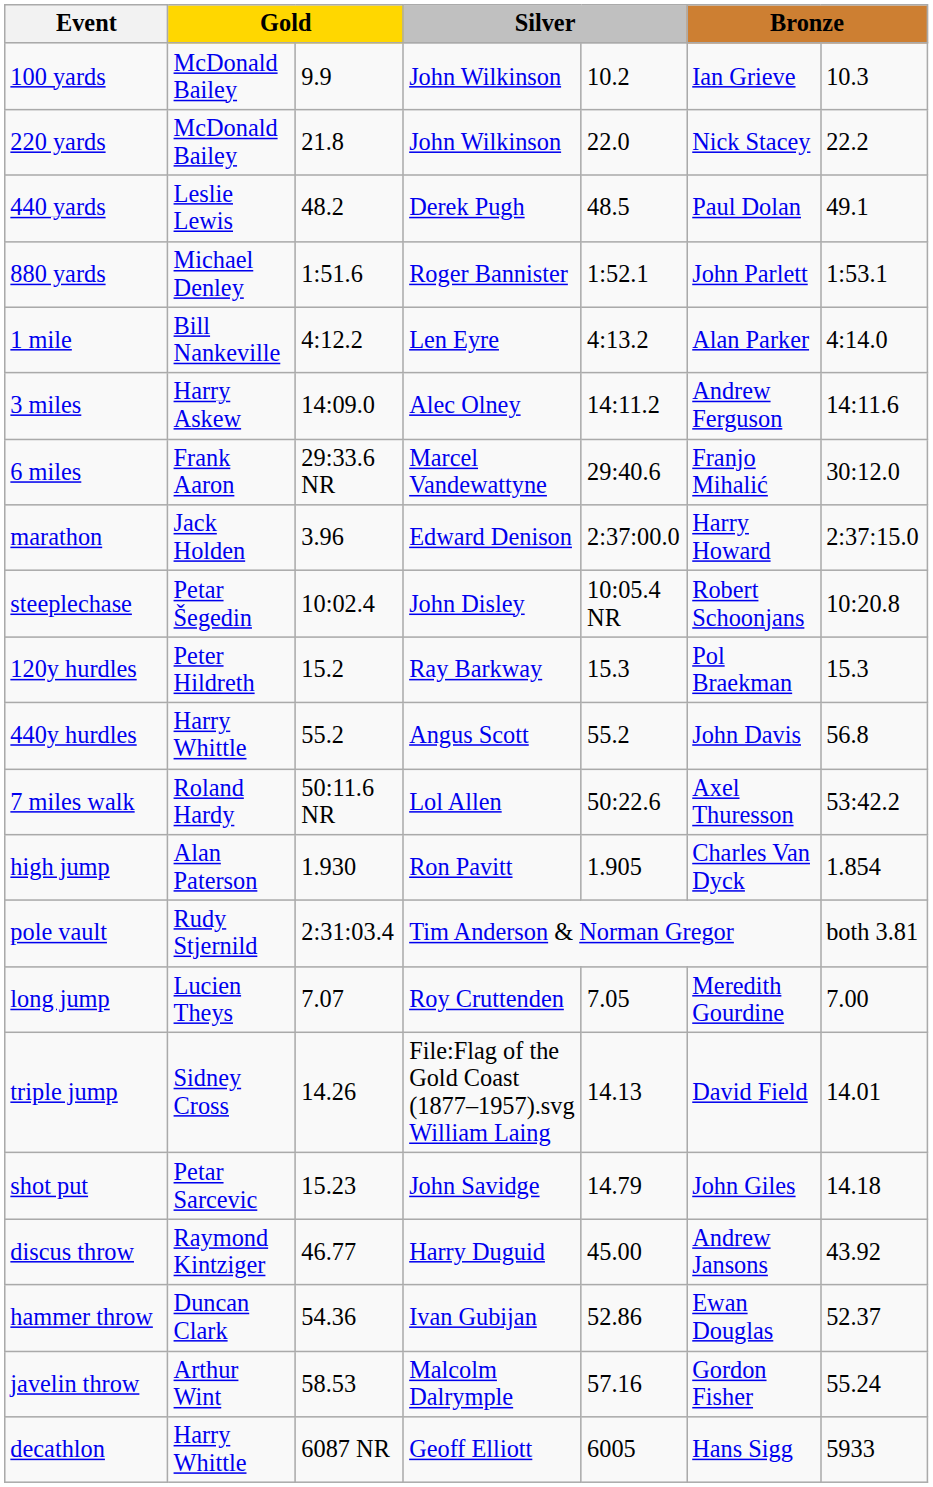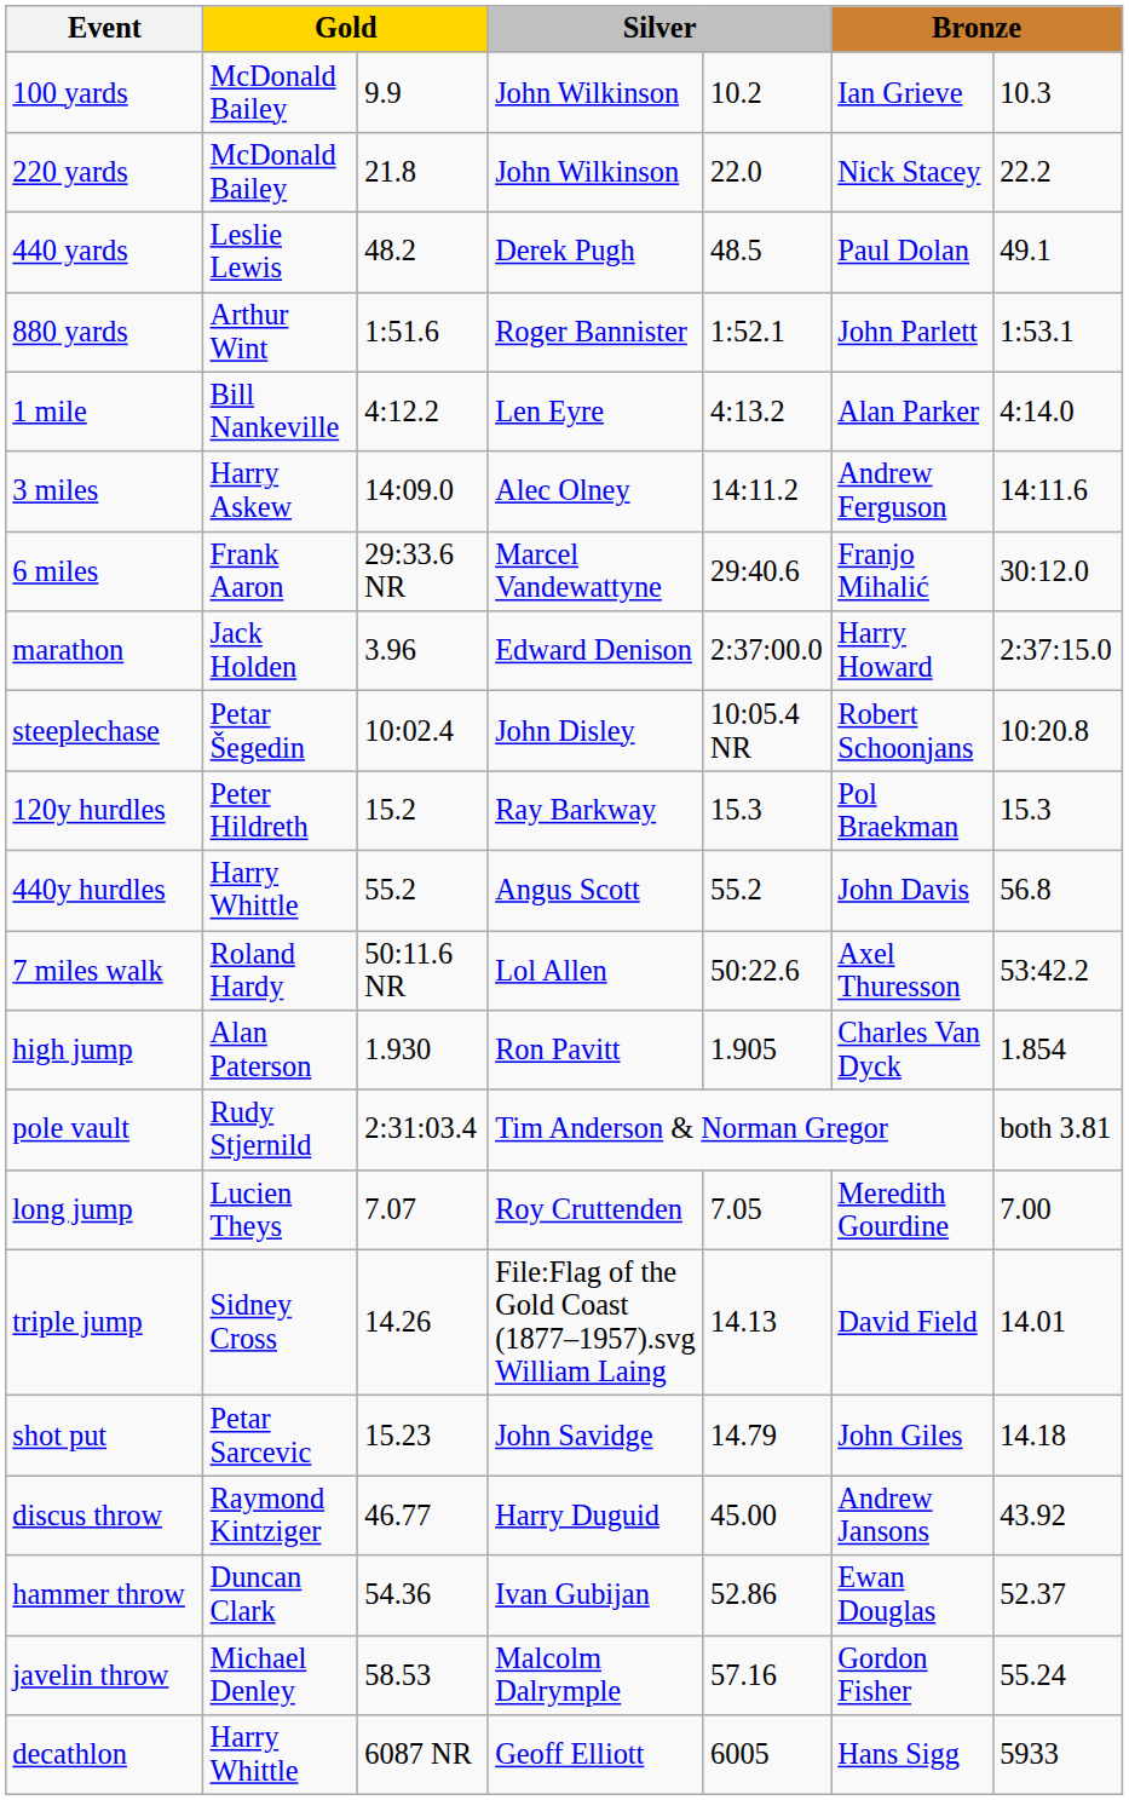880 yards | column 2: Michael Denley -> Arthur Wint
javelin throw | column 2: Arthur Wint -> Michael Denley
